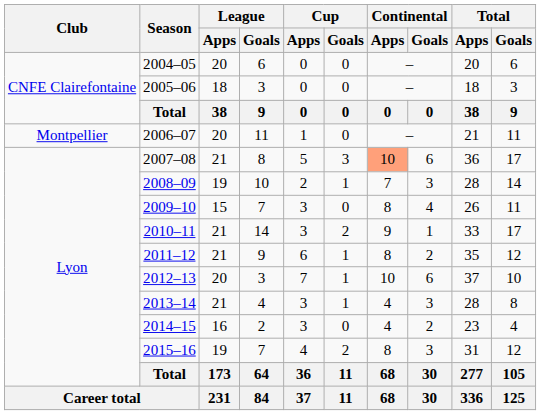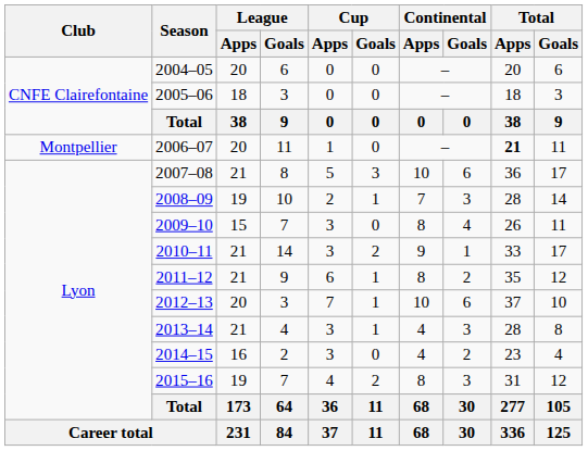2006–07 | Total / Apps: normal -> bold
2007–08 | Continental / Apps: lightsalmon background -> no background
